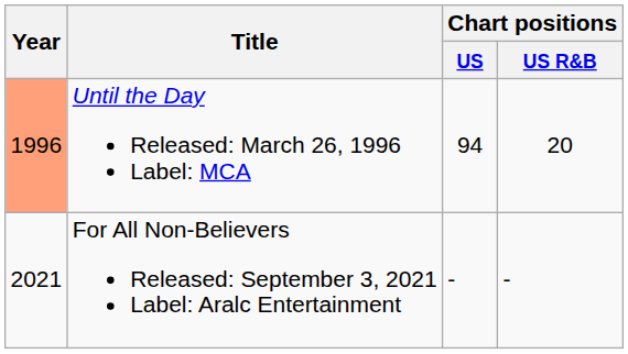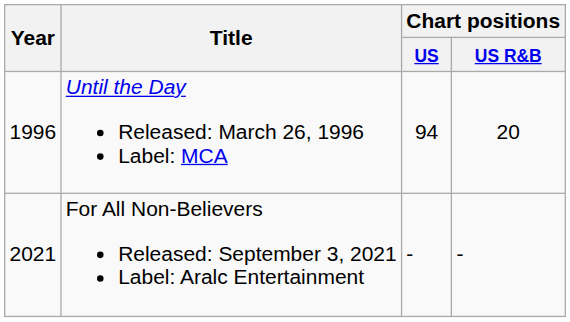Until the Day Released: March 26, 1996 Label: MCA | Year: lightsalmon background -> no background
